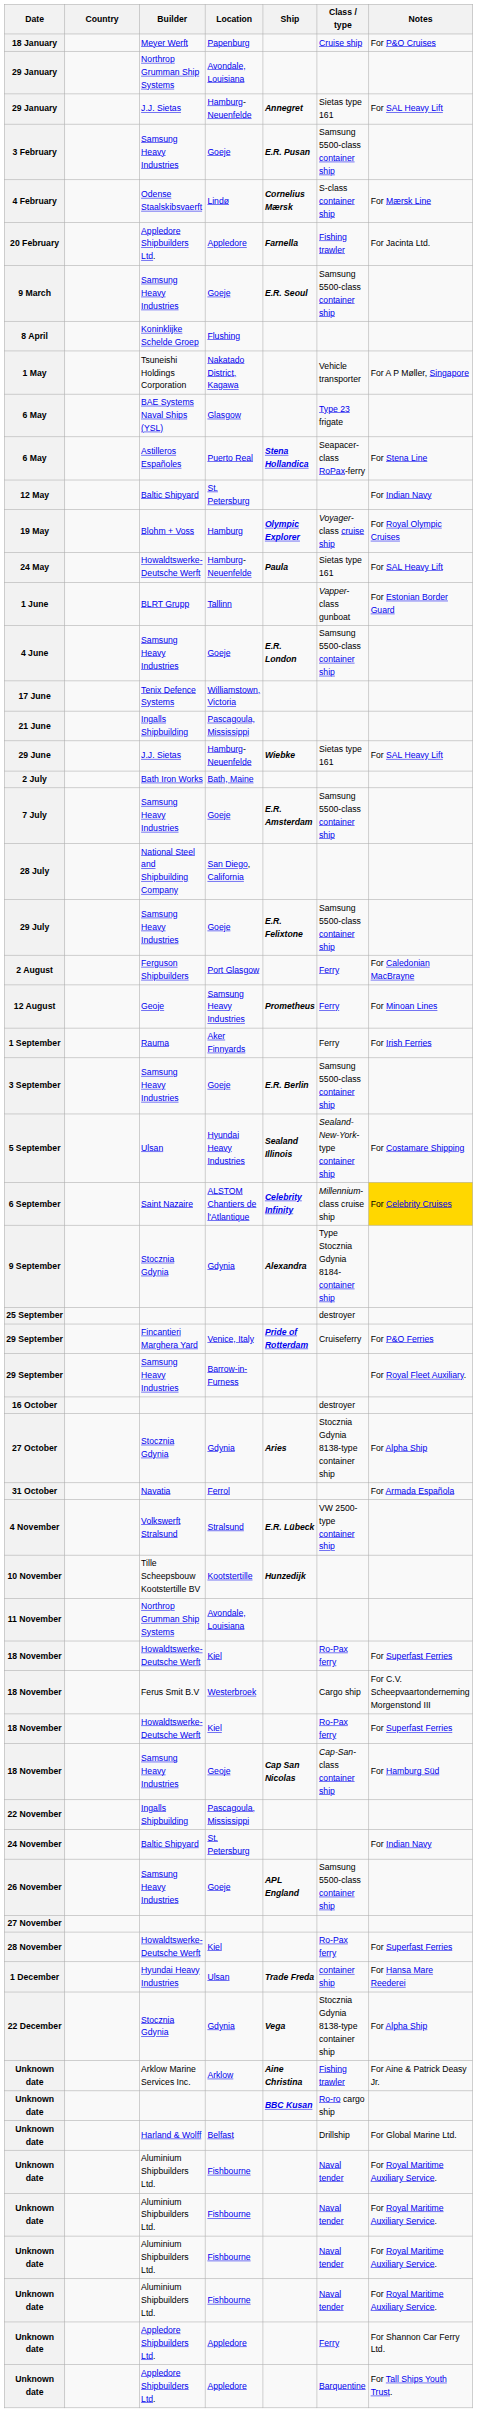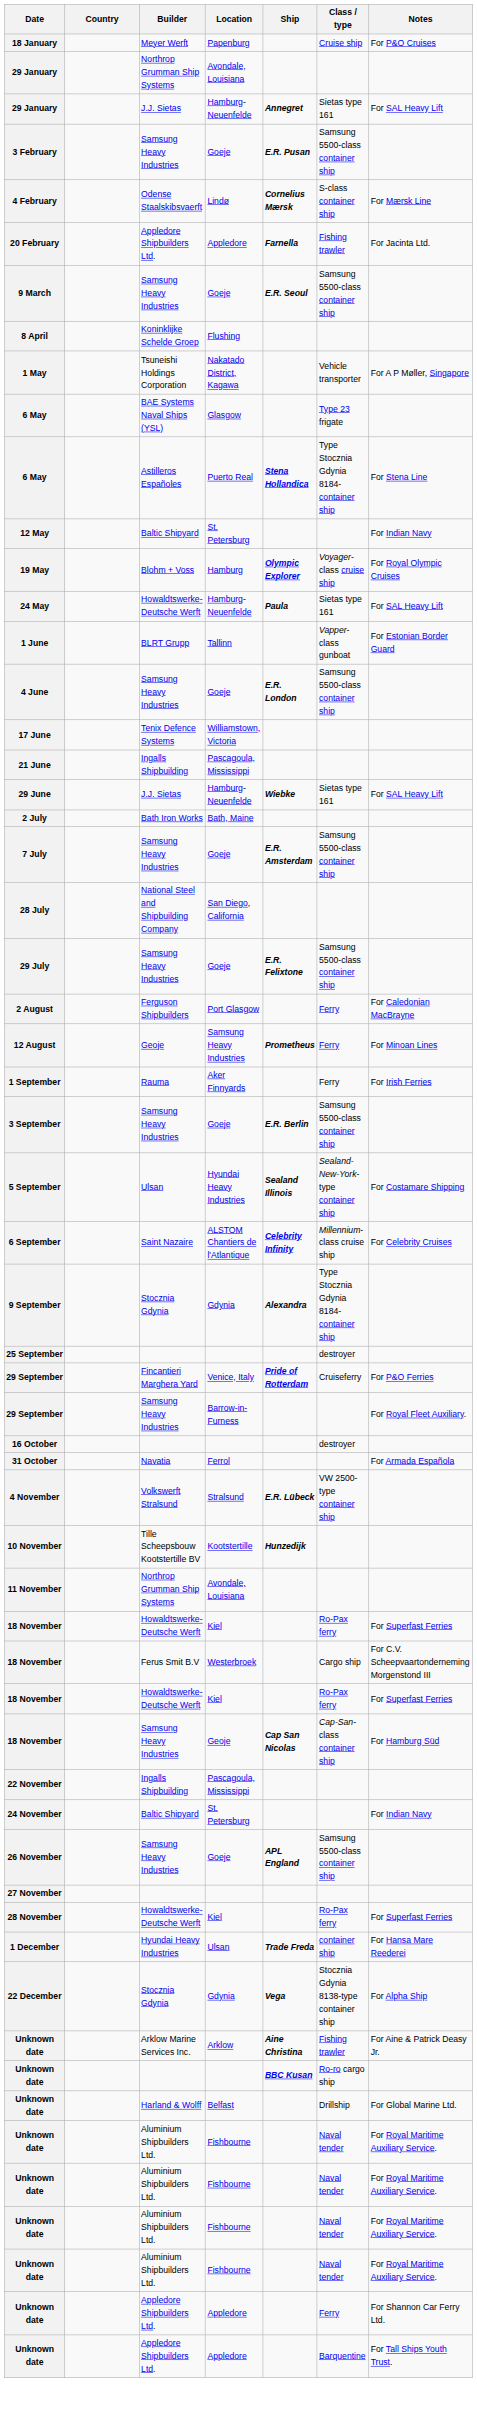6 May / Puerto Real | Class / type: Seapacer-class RoPax-ferry -> Type Stocznia Gdynia 8184-container ship
6 September | Notes: gold background -> no background
- row: 27 October | Stocznia Gdynia | Gdynia | Aries | Stocznia Gdynia 8138-type container ship | For Alpha Ship
